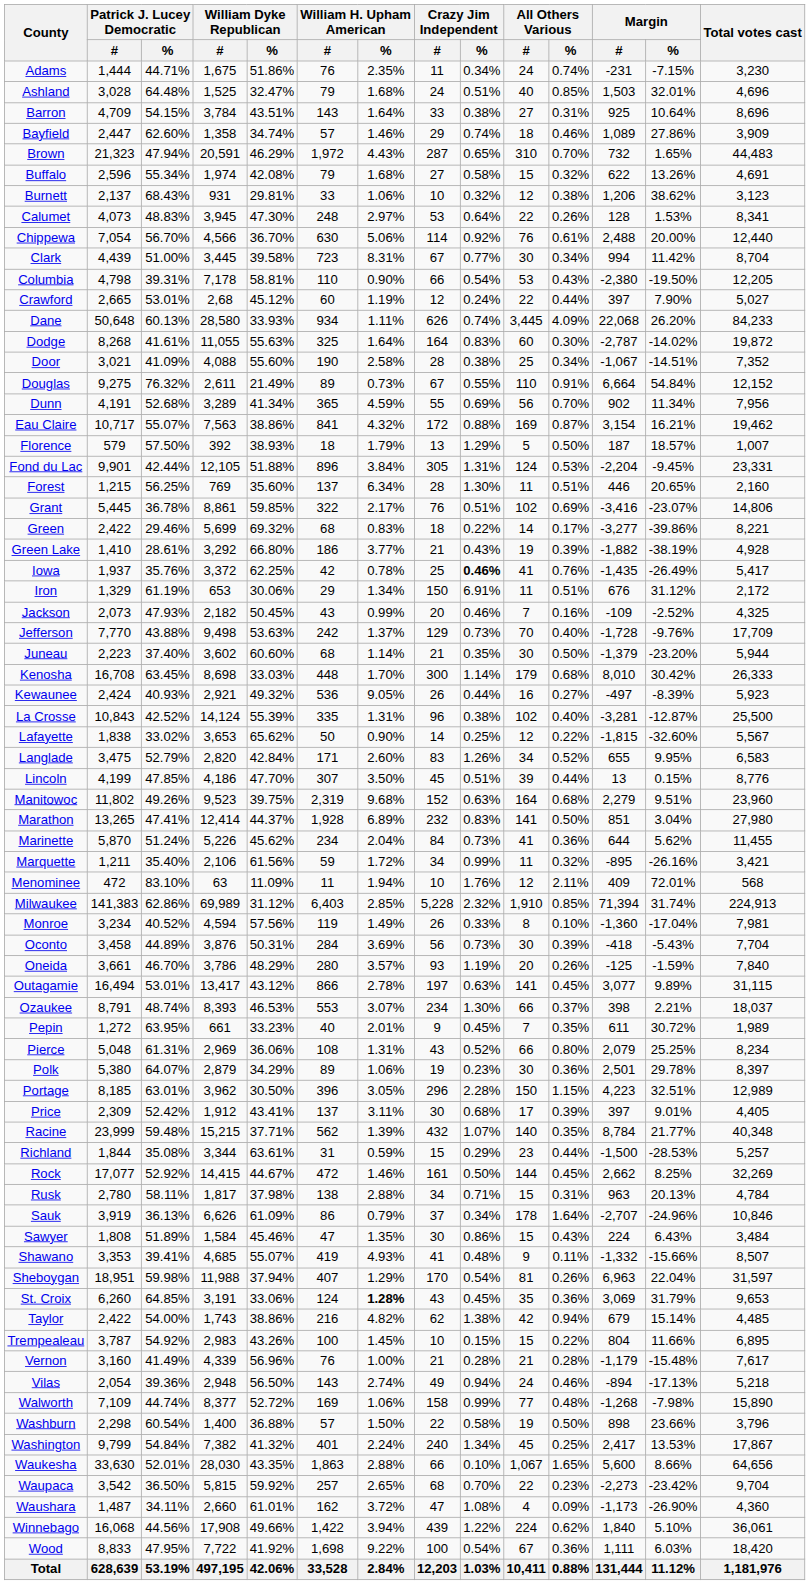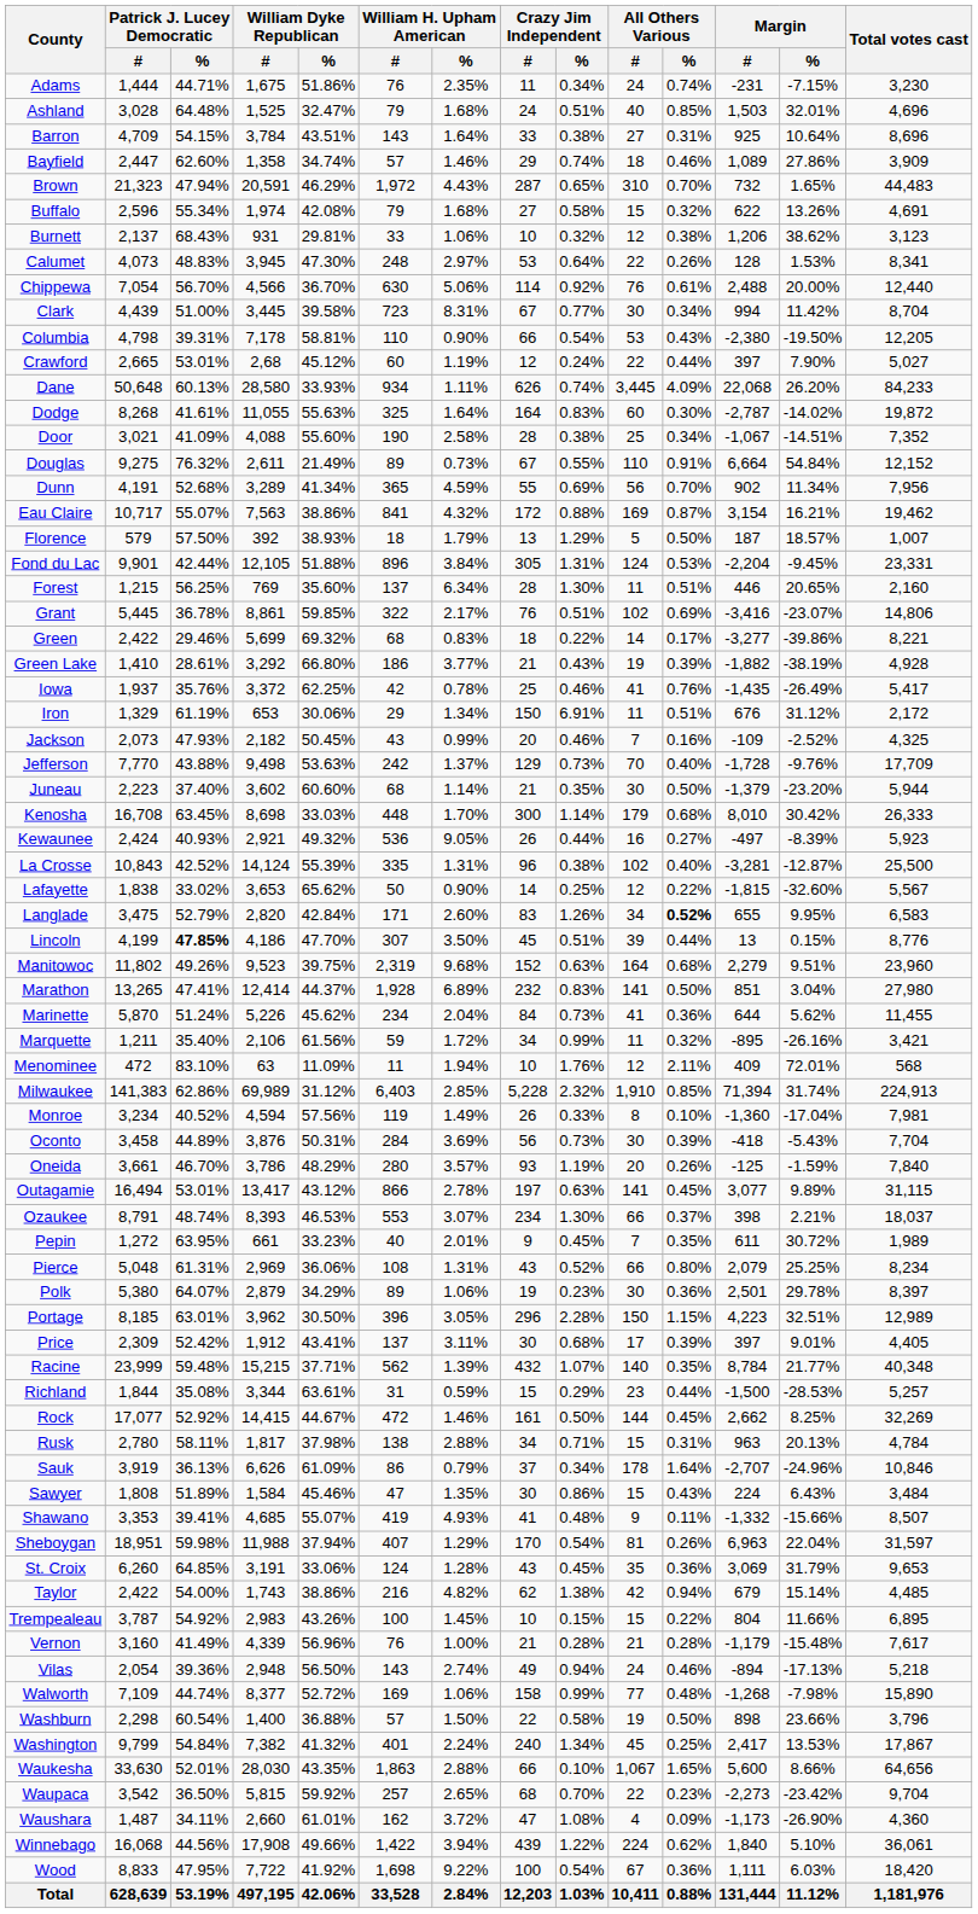Iowa | Crazy Jim Independent / %: bold -> normal
Langlade | All Others Various / %: normal -> bold
Lincoln | Patrick J. Lucey Democratic / %: normal -> bold
St. Croix | William H. Upham American / %: bold -> normal
